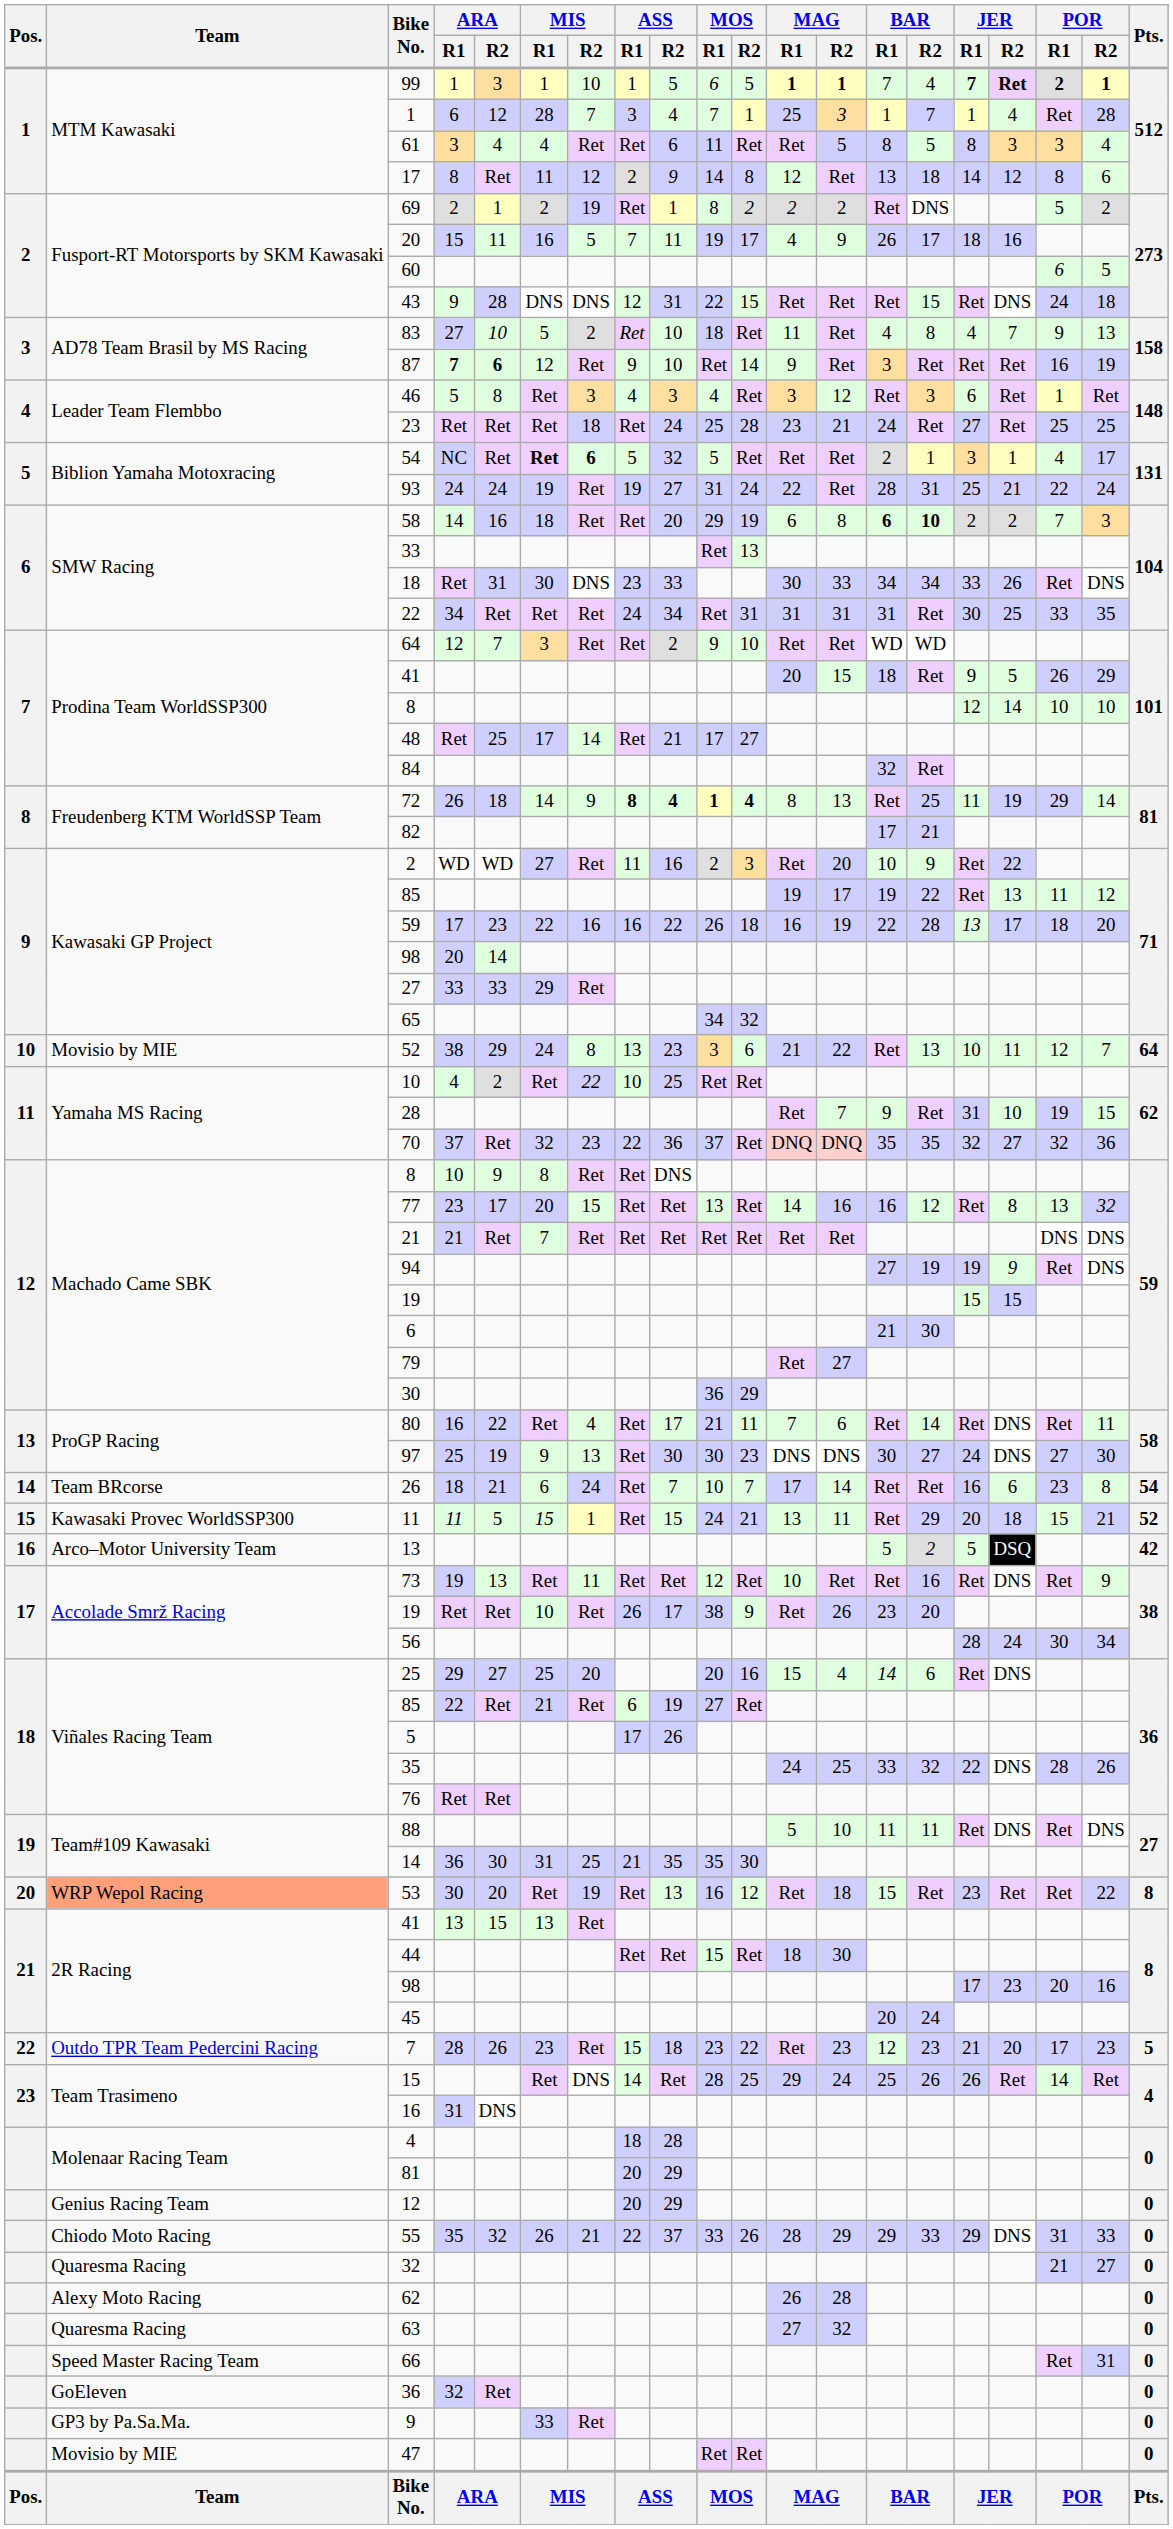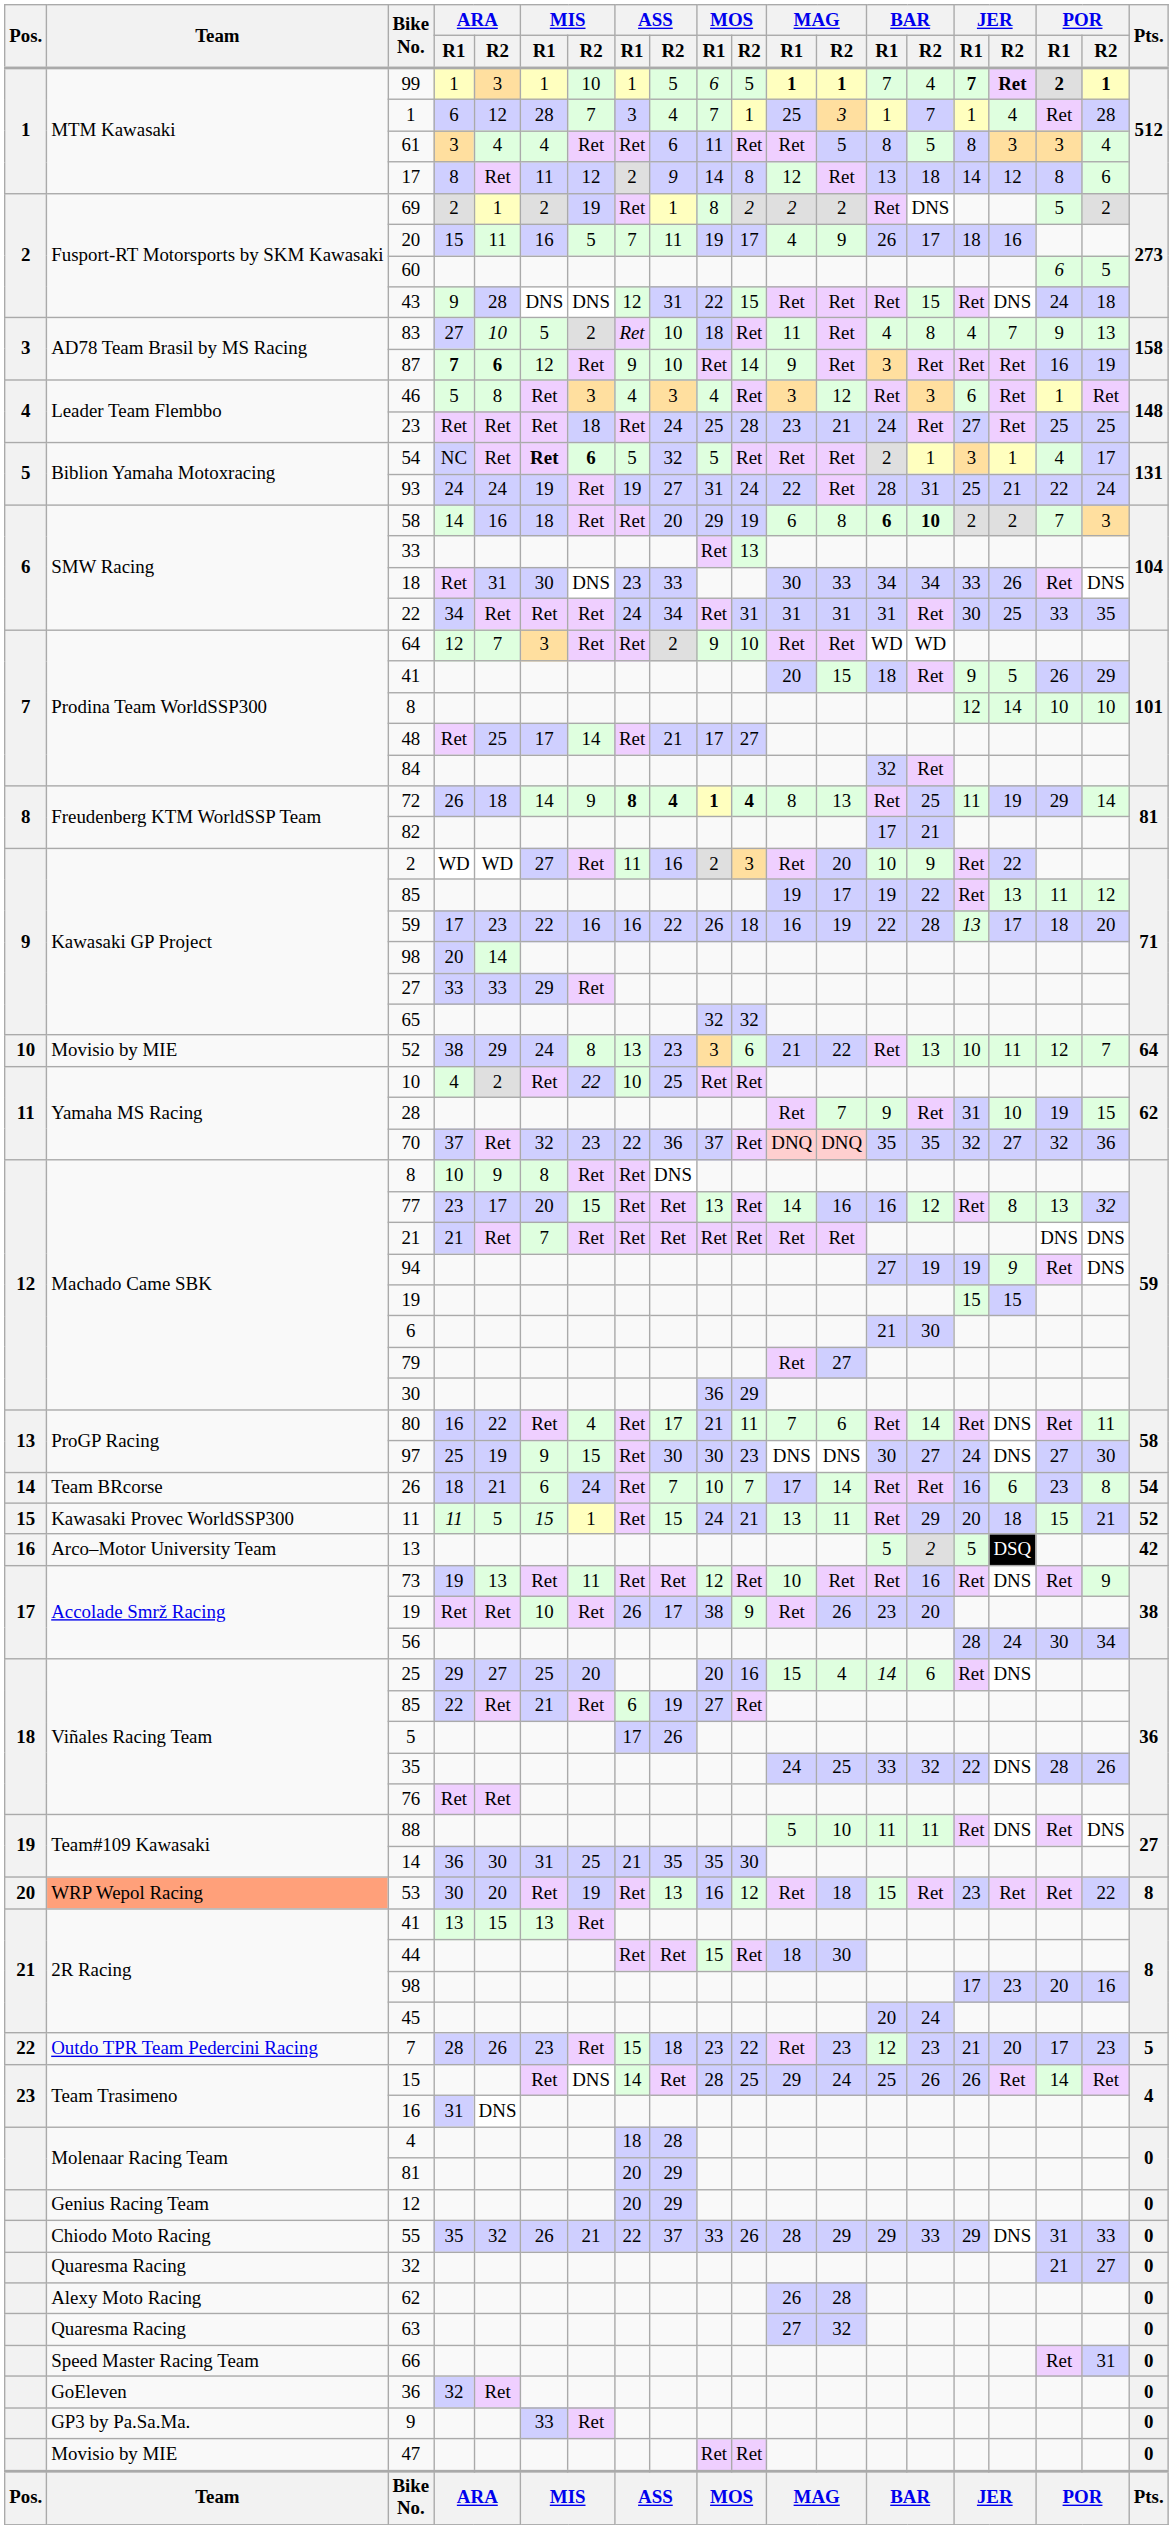65 | MOS / R1: 34 -> 32
97 | MIS / R2: 13 -> 15
